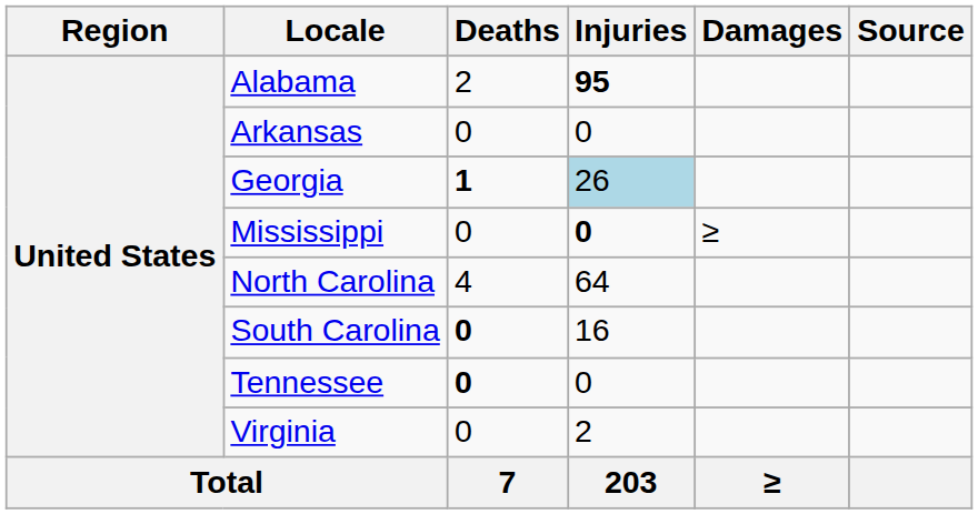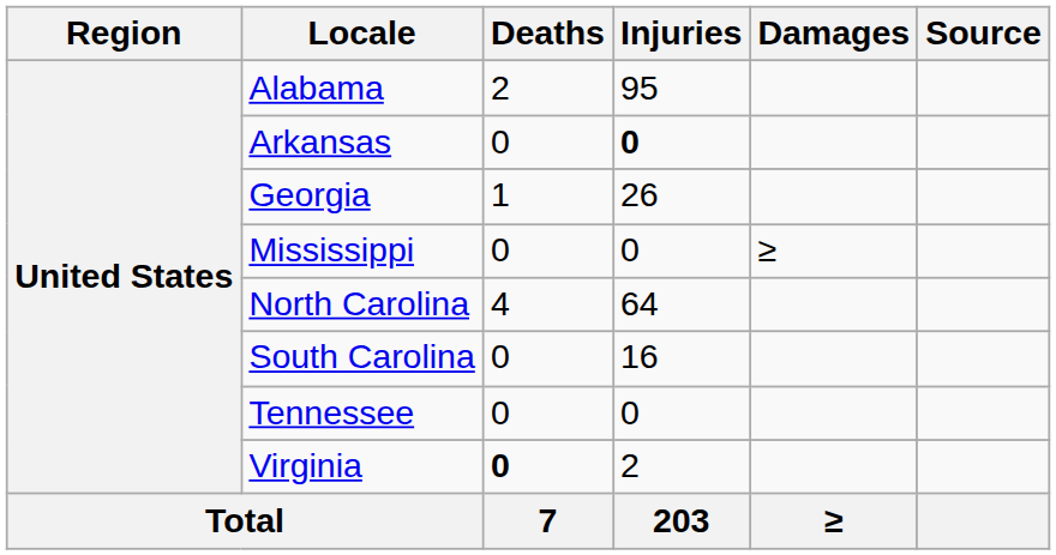Alabama | Injuries: bold -> normal
Arkansas | Injuries: normal -> bold
Georgia | Deaths: bold -> normal
Georgia | Injuries: lightblue background -> no background
Mississippi | Injuries: bold -> normal
South Carolina | Deaths: bold -> normal
Tennessee | Deaths: bold -> normal
Virginia | Deaths: normal -> bold
